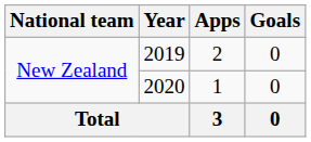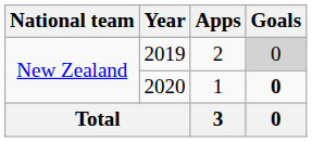2019 | Goals: no background -> lightgrey background
2020 | Goals: normal -> bold
